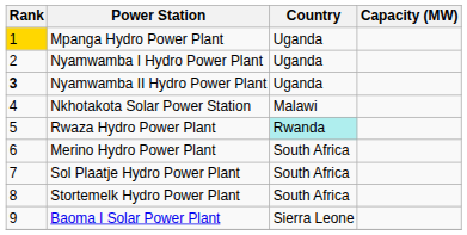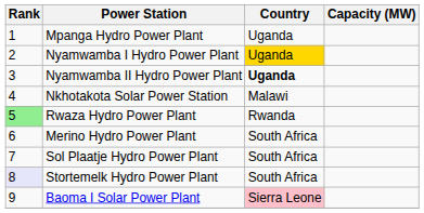Mpanga Hydro Power Plant | Rank: gold background -> no background
Nyamwamba I Hydro Power Plant | Country: no background -> gold background
Nyamwamba II Hydro Power Plant | Rank: bold -> normal
Nyamwamba II Hydro Power Plant | Country: normal -> bold
Rwaza Hydro Power Plant | Rank: no background -> lightgreen background
Rwaza Hydro Power Plant | Country: paleturquoise background -> no background
Stortemelk Hydro Power Plant | Rank: no background -> lavender background
Baoma I Solar Power Plant | Country: no background -> pink background
